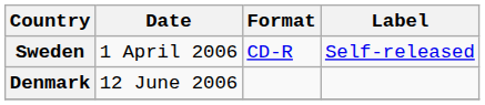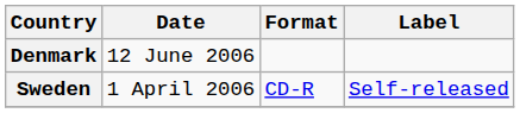rows swapped: Sweden <-> Denmark
